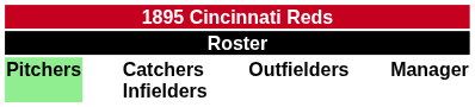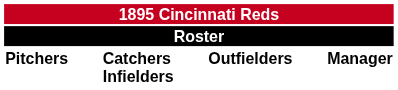Pitchers | column 1: lightgreen background -> no background
